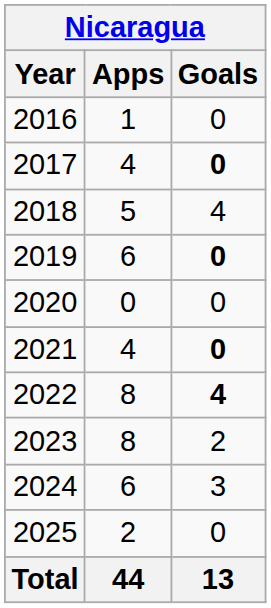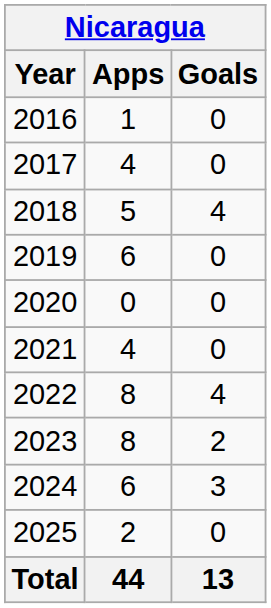2017 | Goals: bold -> normal
2019 | Goals: bold -> normal
2021 | Goals: bold -> normal
2022 | Goals: bold -> normal
